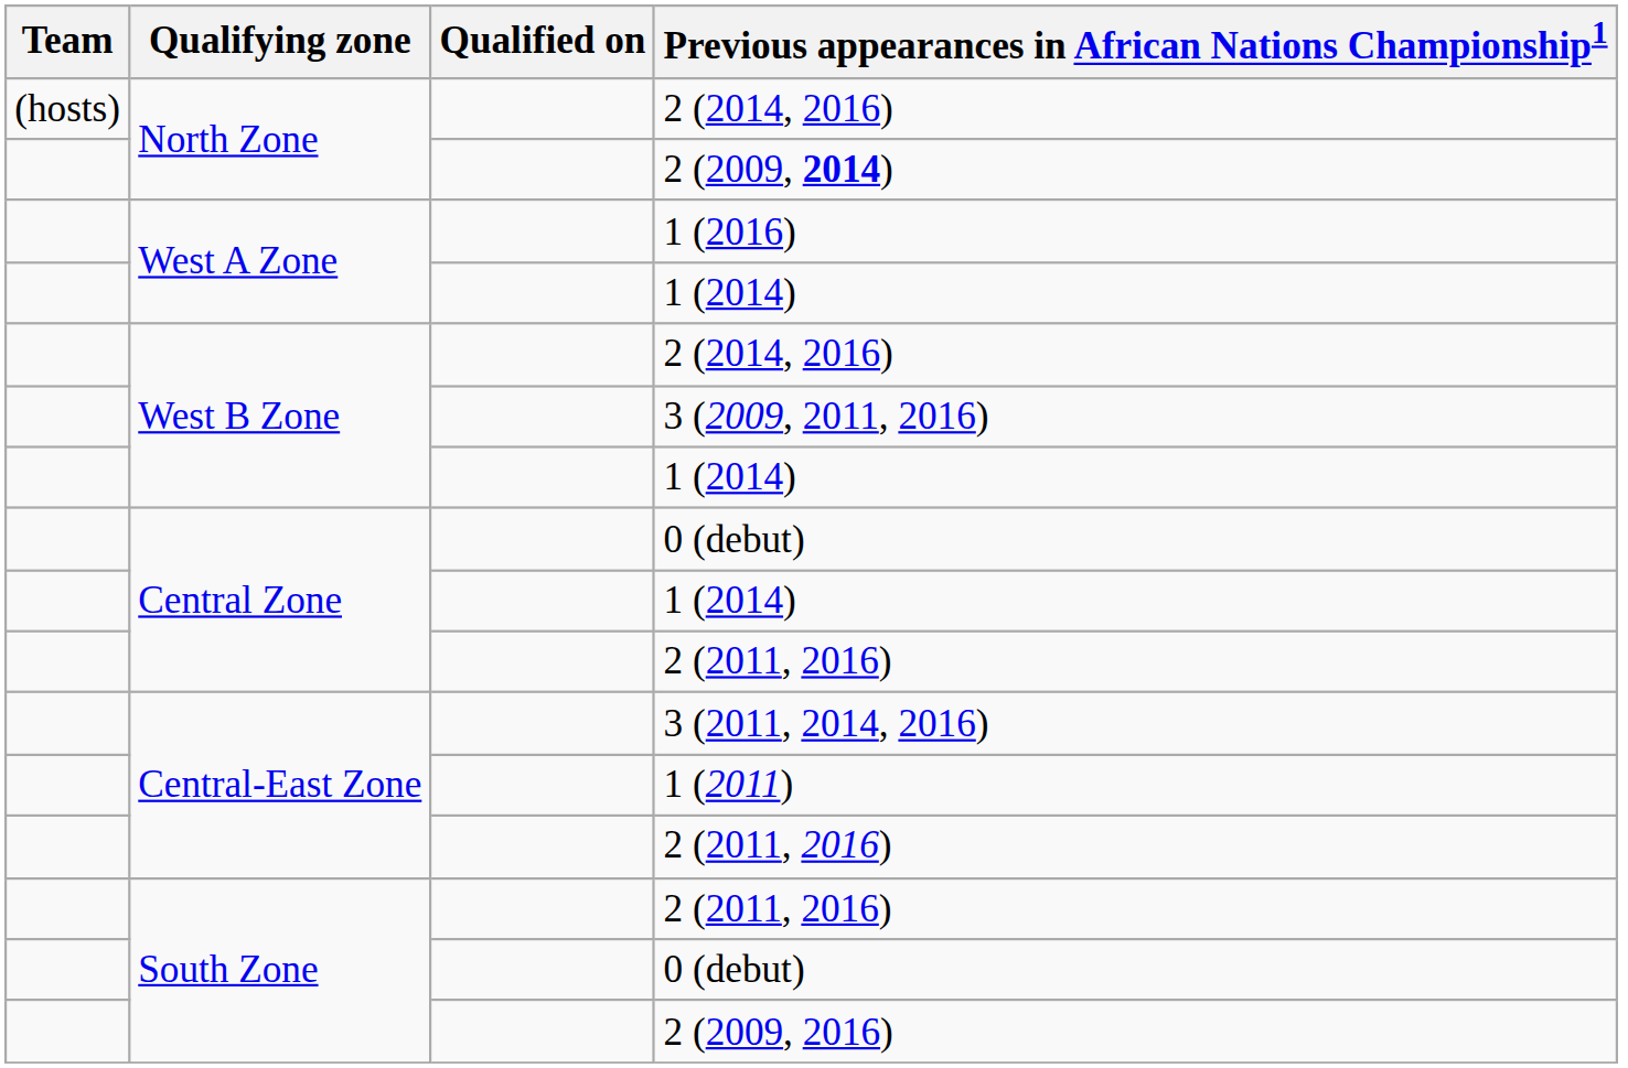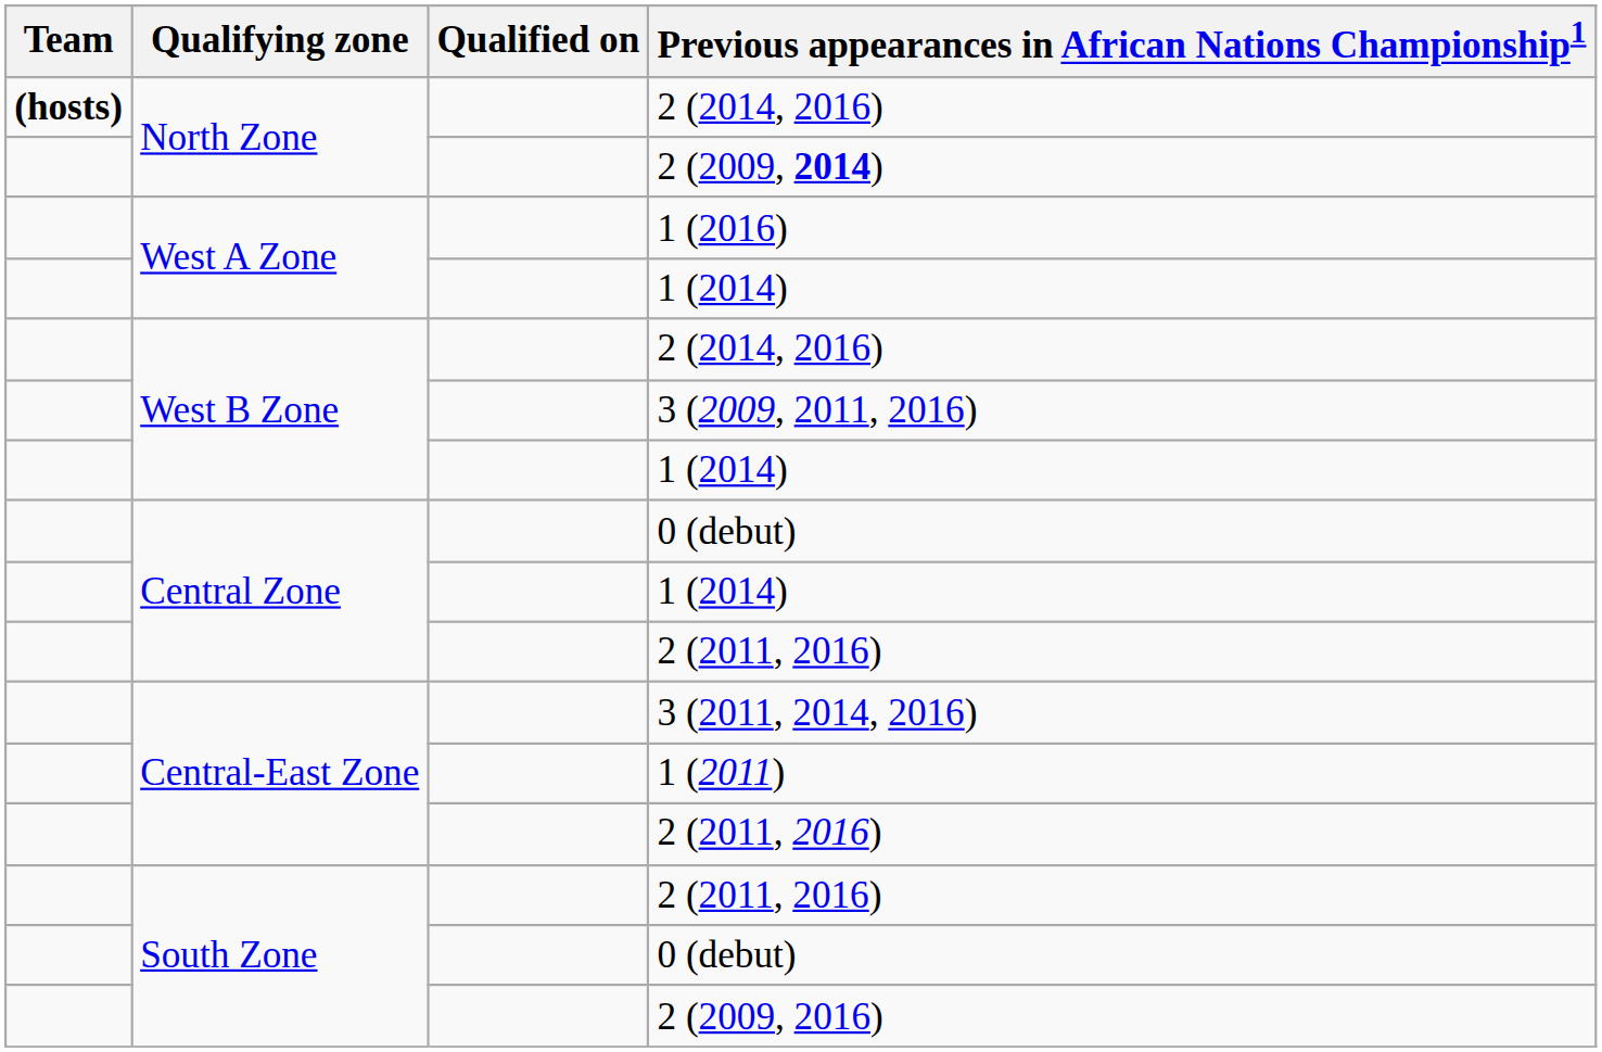North Zone / 2 (2014, 2016) | Team: normal -> bold
